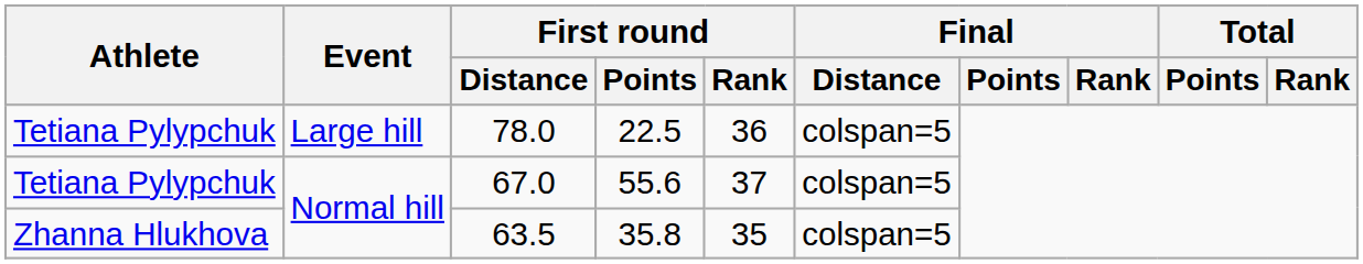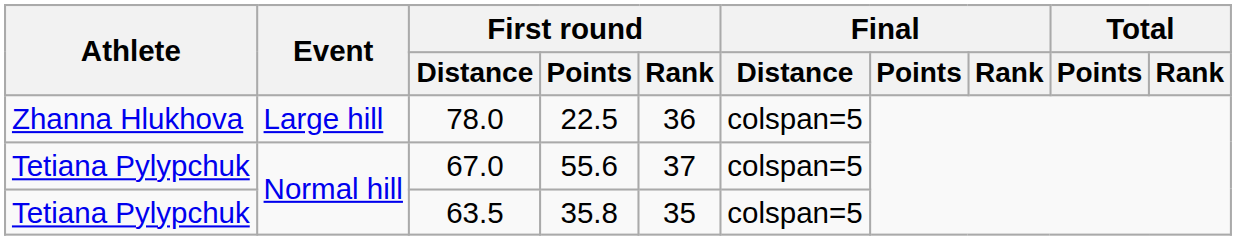78.0 | Athlete: Tetiana Pylypchuk -> Zhanna Hlukhova
63.5 | Athlete: Zhanna Hlukhova -> Tetiana Pylypchuk
